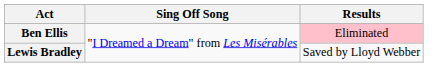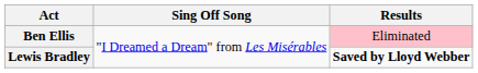Lewis Bradley | Results: normal -> bold
